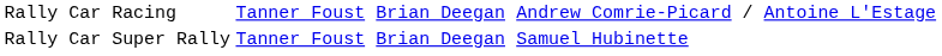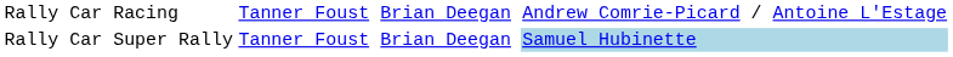Rally Car Super Rally | column 4: no background -> lightblue background
